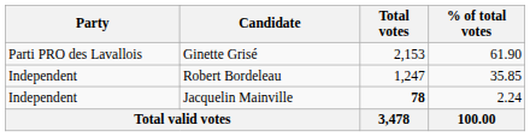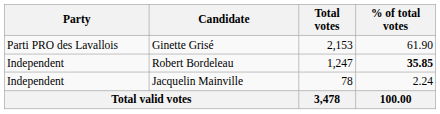Robert Bordeleau | % of total votes: normal -> bold
Jacquelin Mainville | Total votes: bold -> normal
